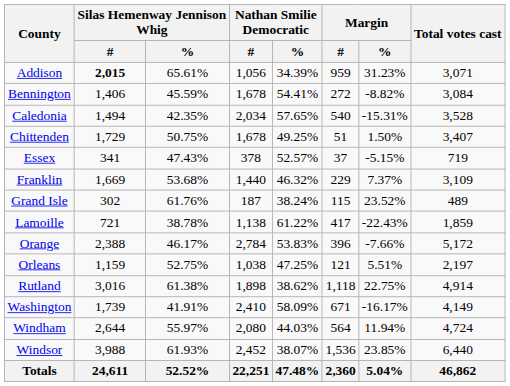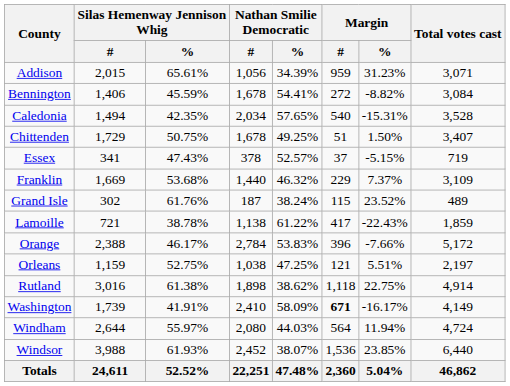Addison | Silas Hemenway Jennison Whig / #: bold -> normal
Washington | Margin / #: normal -> bold
